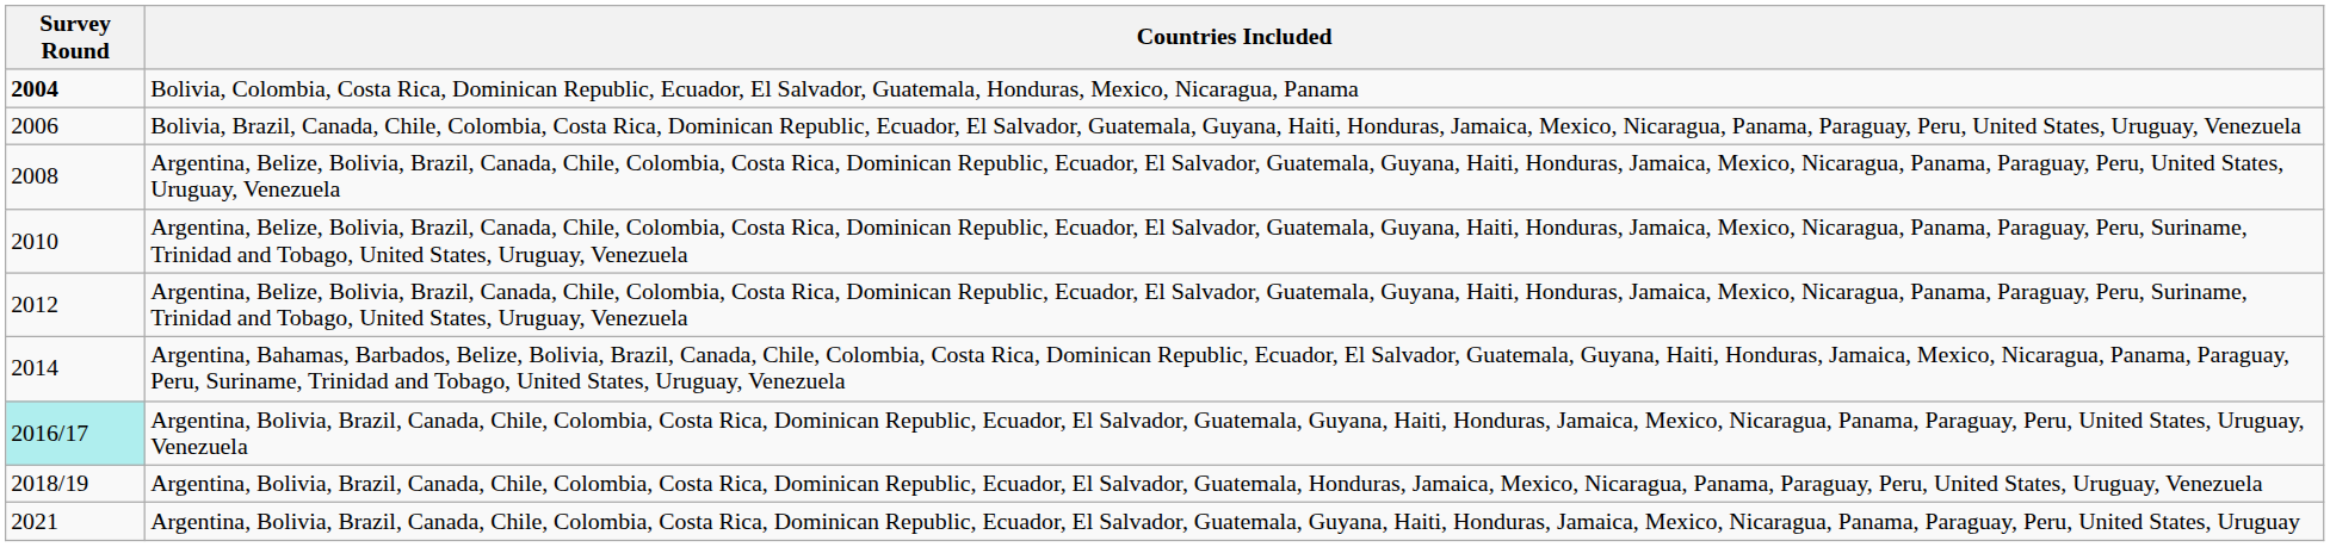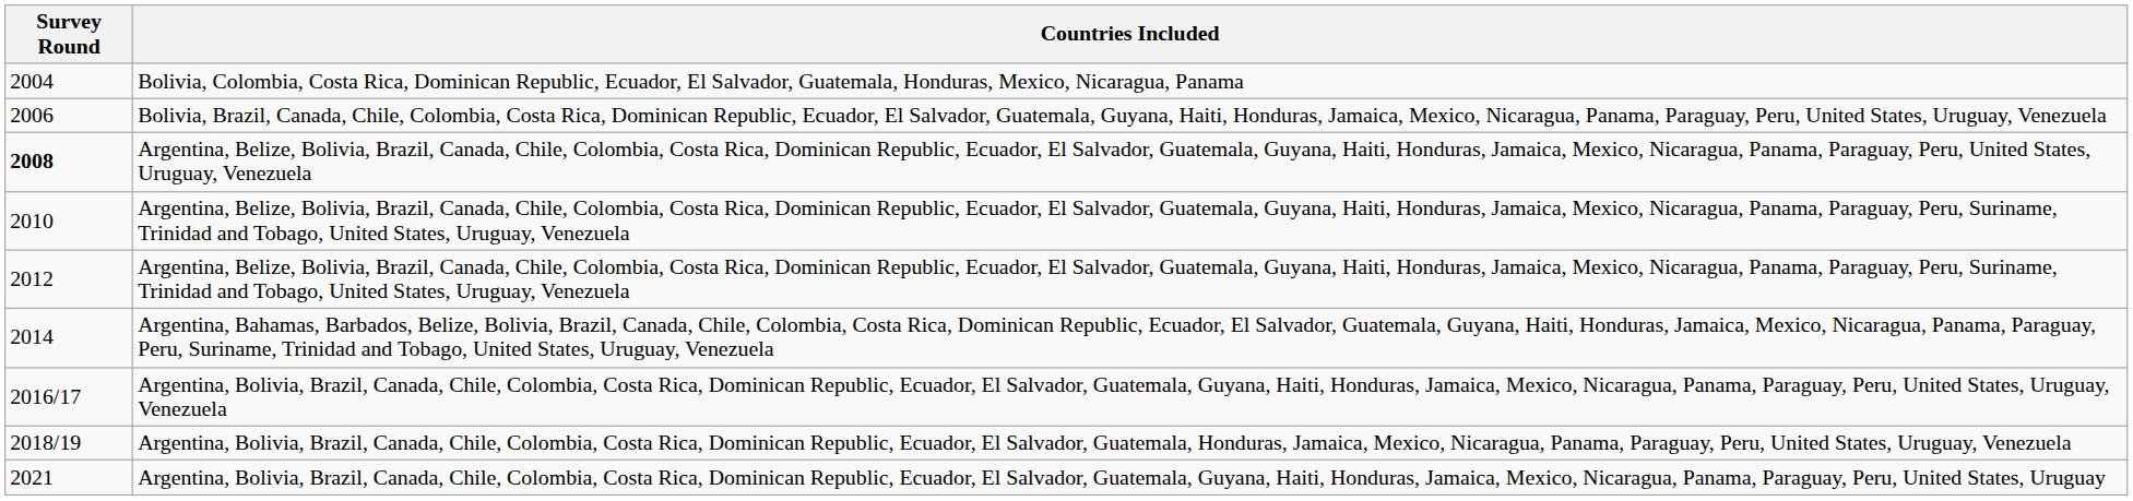2004 | Survey Round: bold -> normal
2008 | Survey Round: normal -> bold
2016/17 | Survey Round: paleturquoise background -> no background
